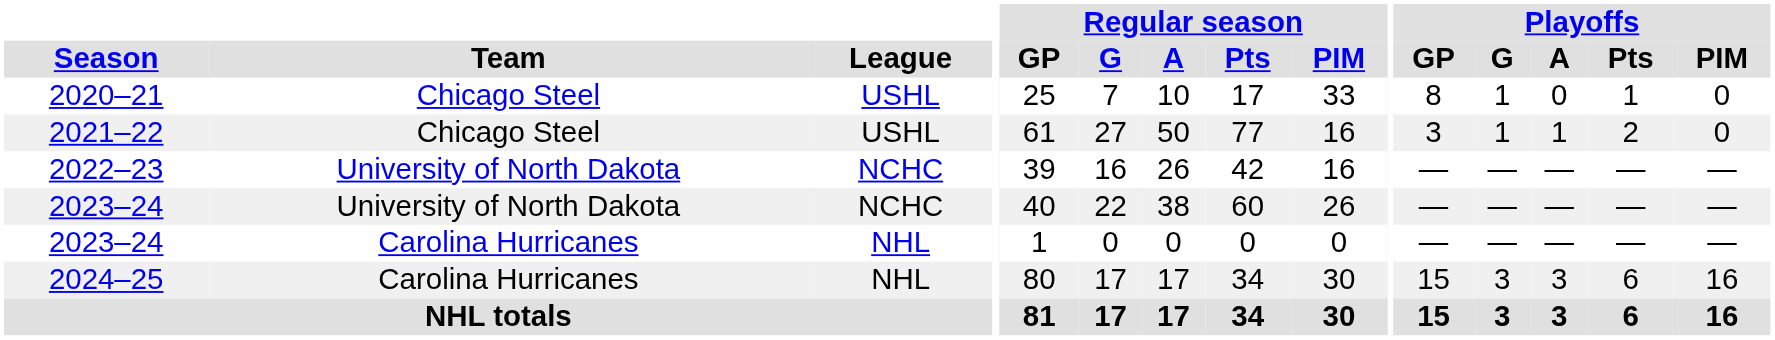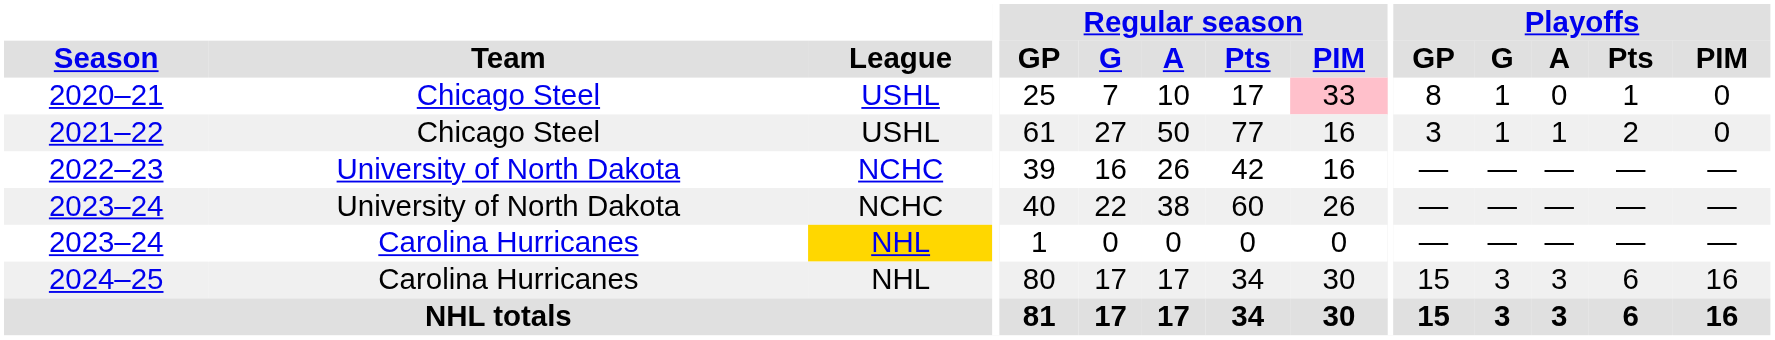2020–21 | Regular season / PIM: no background -> pink background
2023–24 / Carolina Hurricanes | League: no background -> gold background
